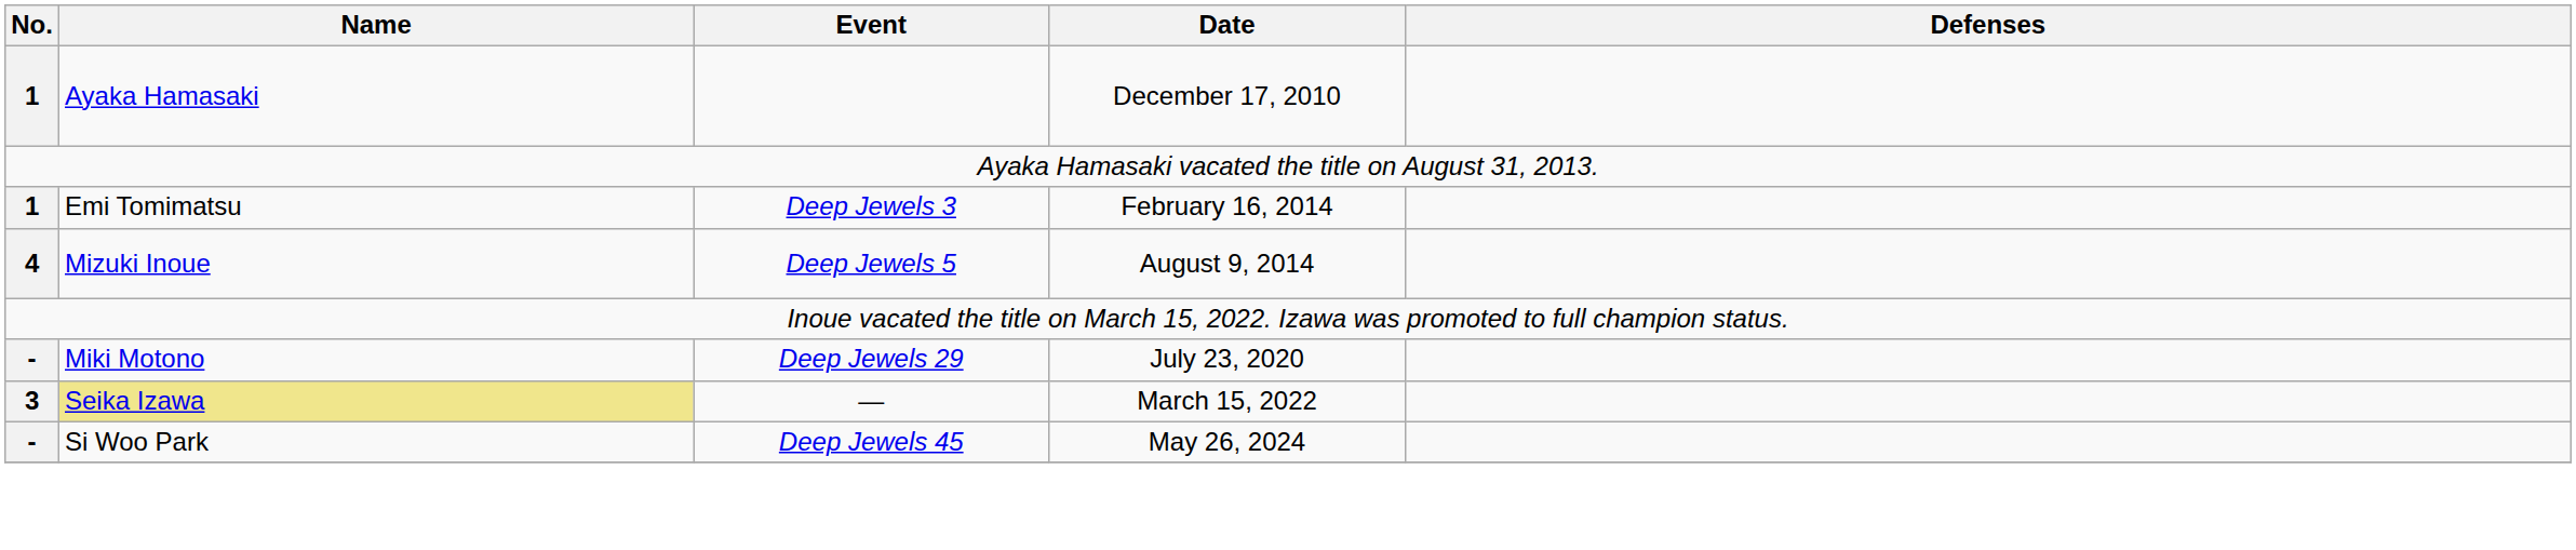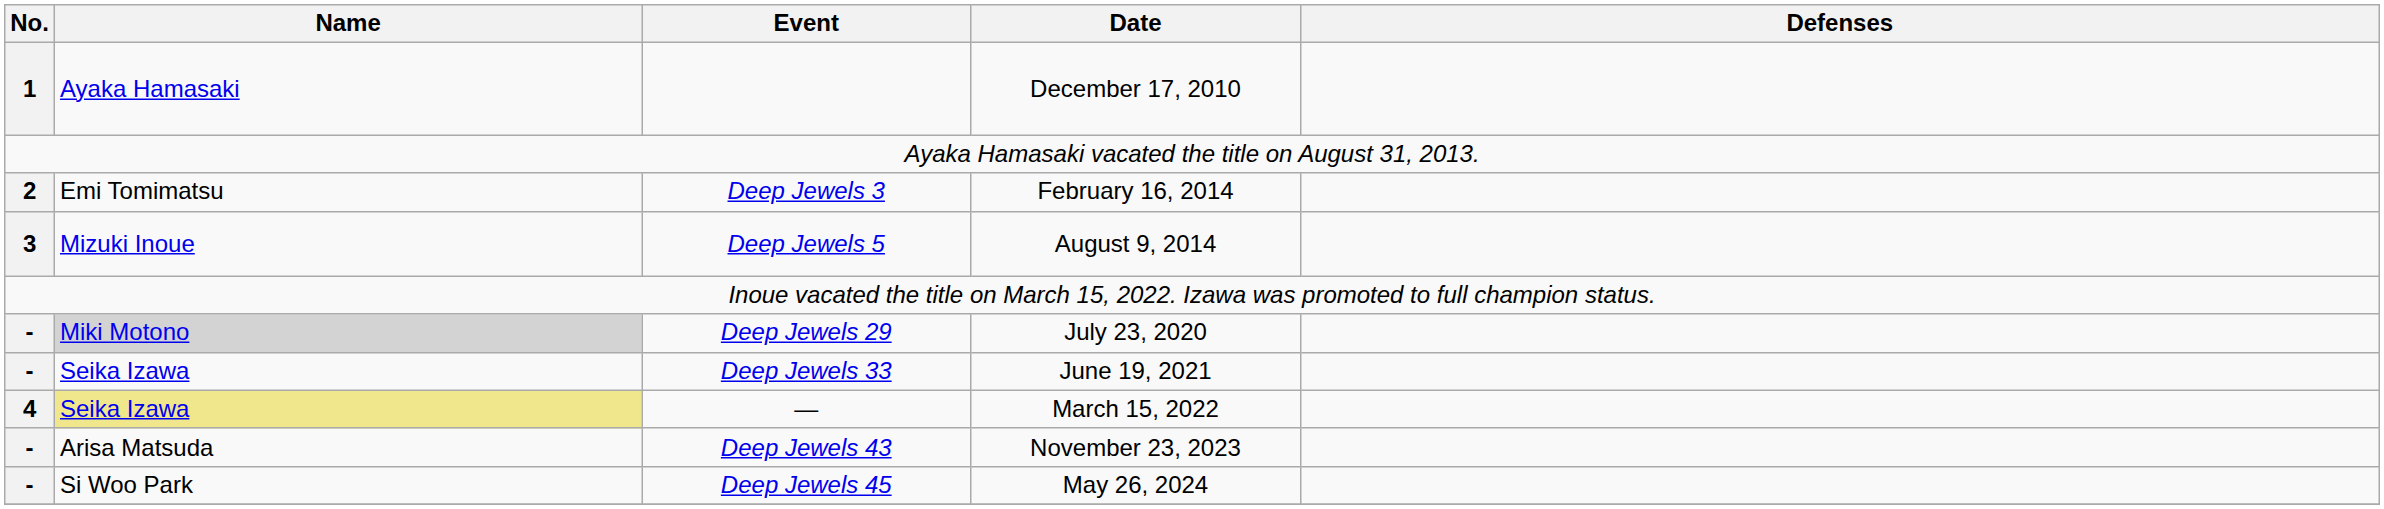Deep Jewels 3 | No.: 1 -> 2
Deep Jewels 5 | No.: 4 -> 3
Deep Jewels 29 | Name: no background -> lightgrey background
+ row: - | Seika Izawa | Deep Jewels 33 | June 19, 2021
— | No.: 3 -> 4
+ row: - | Arisa Matsuda | Deep Jewels 43 | November 23, 2023
